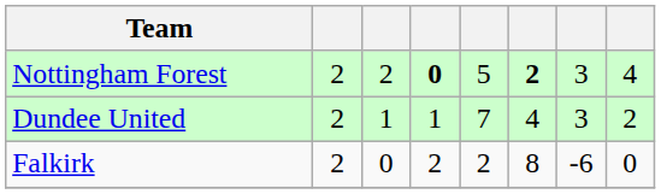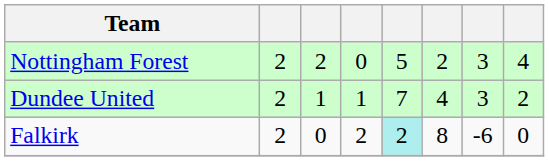Nottingham Forest | column 4: bold -> normal
Nottingham Forest | column 6: bold -> normal
Falkirk | column 5: no background -> paleturquoise background
